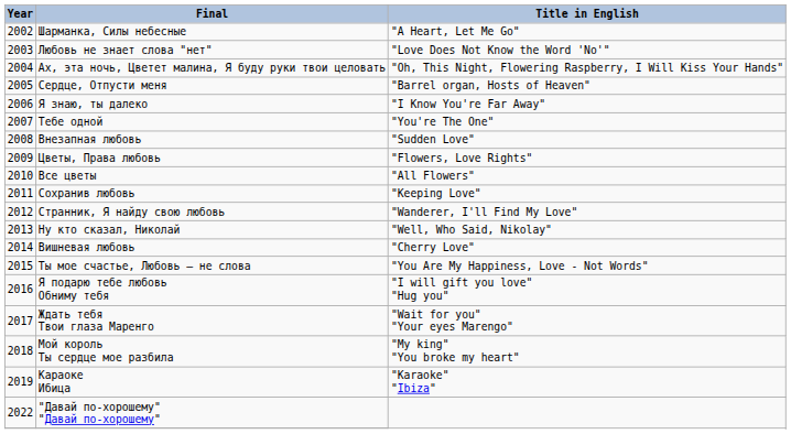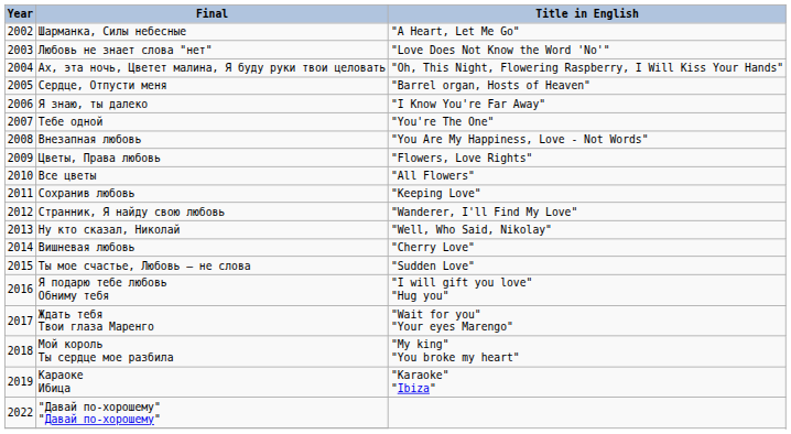Внезапная любовь | Title in English: "Sudden Love" -> "You Are My Happiness, Love - Not Words"
Ты мое счастье, Любовь – не слова | Title in English: "You Are My Happiness, Love - Not Words" -> "Sudden Love"
